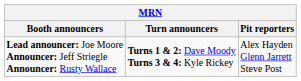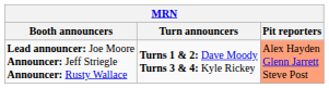row 3 | Pit reporters: no background -> lightsalmon background
